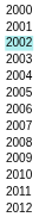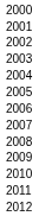2002 | column 1: paleturquoise background -> no background
